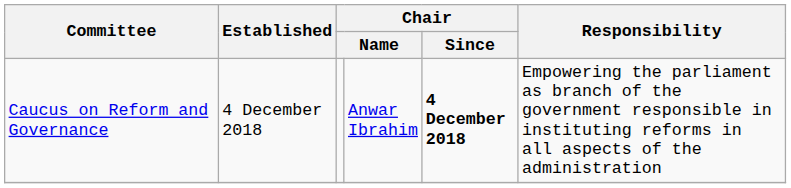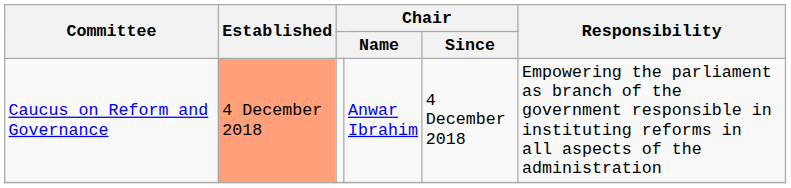Caucus on Reform and Governance | Established: no background -> lightsalmon background
Caucus on Reform and Governance | Chair / Since: bold -> normal
